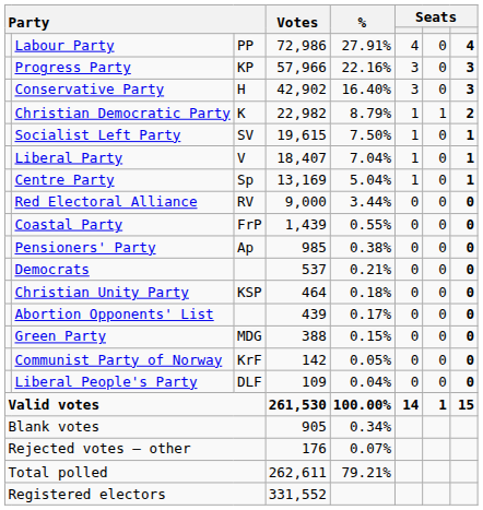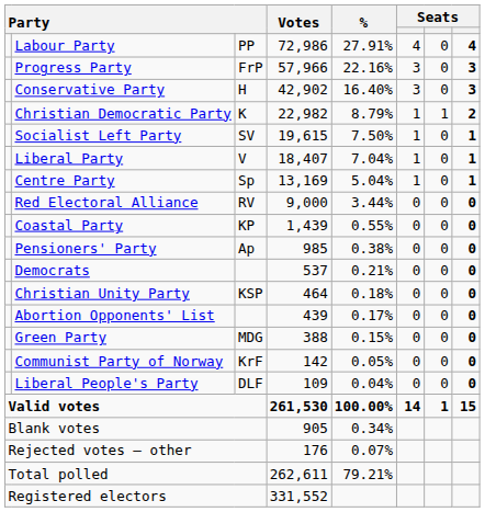Progress Party | column 3: KP -> FrP
Coastal Party | column 3: FrP -> KP
